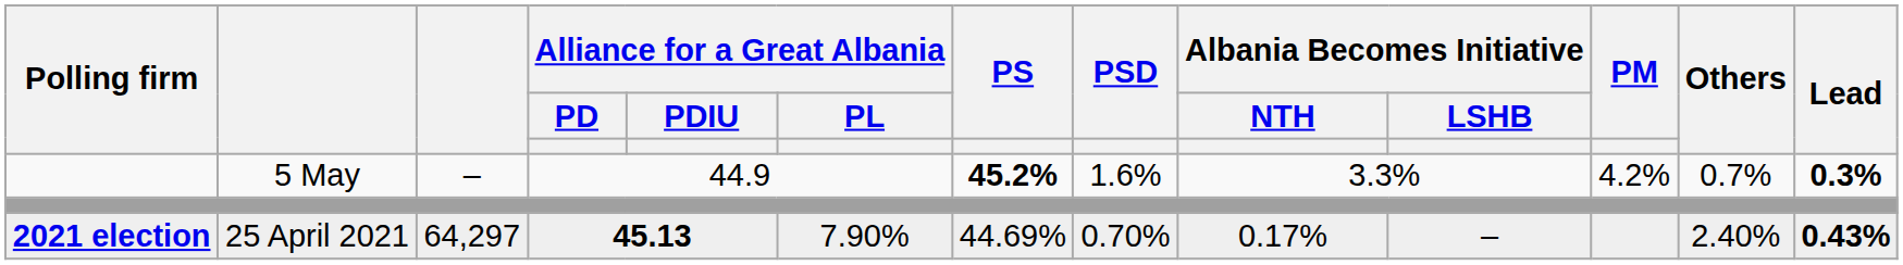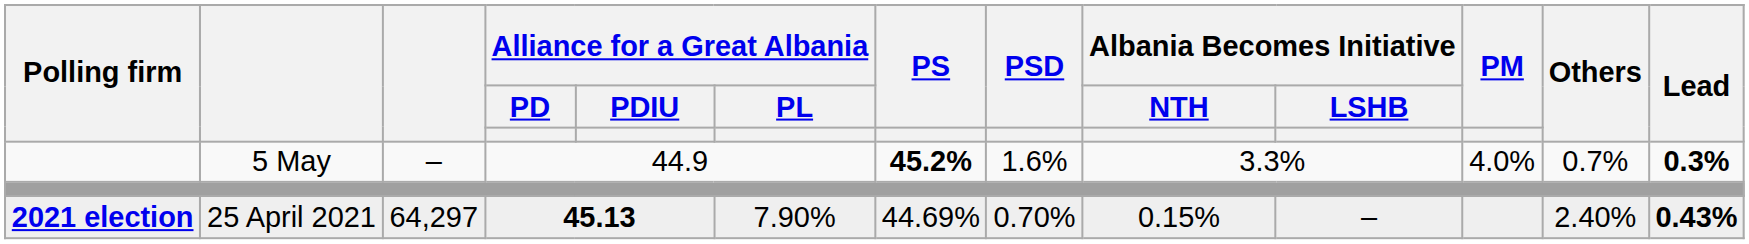5 May | PM: 4.2% -> 4.0%
25 April 2021 | Albania Becomes Initiative / NTH: 0.17% -> 0.15%
